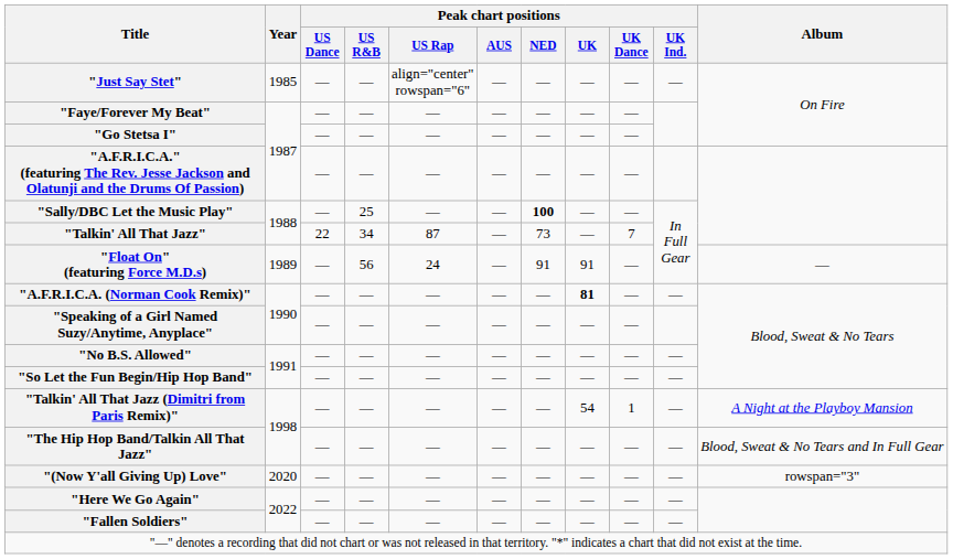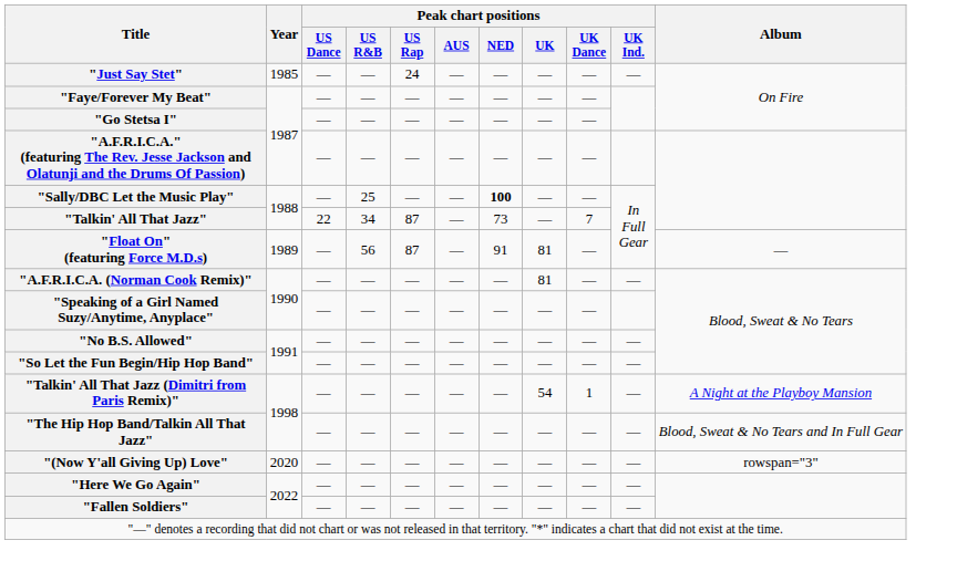"Just Say Stet" | Peak chart positions / US Rap: align="center" rowspan="6" -> 24
"Float On" (featuring Force M.D.s) | Peak chart positions / US Rap: 24 -> 87
"Float On" (featuring Force M.D.s) | Peak chart positions / UK: 91 -> 81
"A.F.R.I.C.A. (Norman Cook Remix)" | Peak chart positions / UK: bold -> normal
